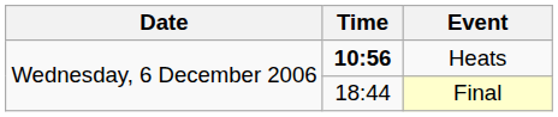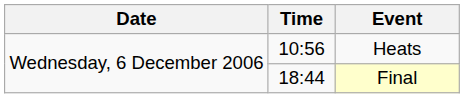Heats | Time: bold -> normal
